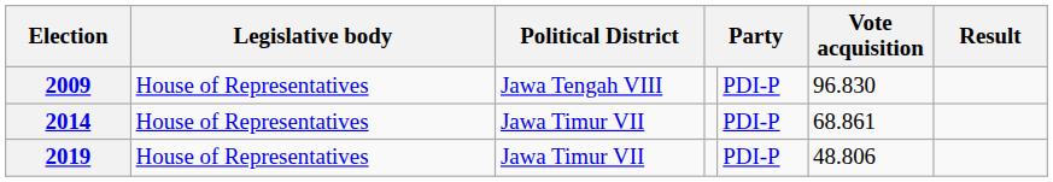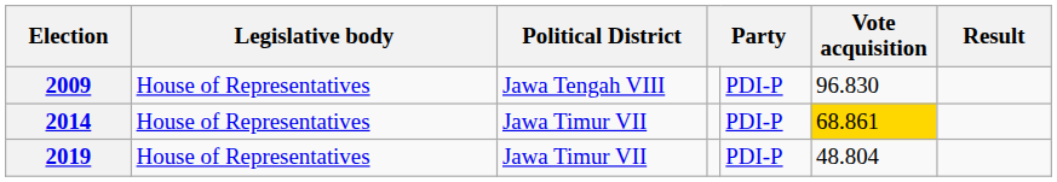2014 | Vote acquisition: no background -> gold background
2019 | Vote acquisition: 48.806 -> 48.804
